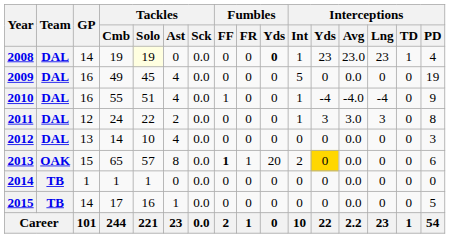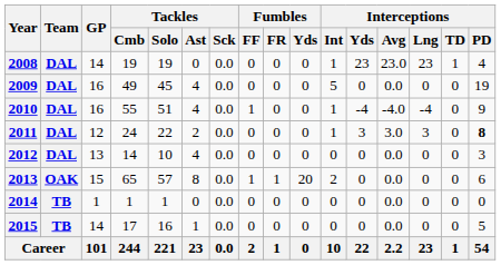2008 | Tackles / Solo: lightyellow background -> no background
2008 | Fumbles / Yds: bold -> normal
2011 | Interceptions / PD: normal -> bold
2013 | Fumbles / FF: bold -> normal
2013 | Interceptions / Yds: gold background -> no background
